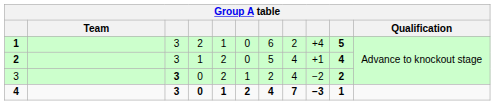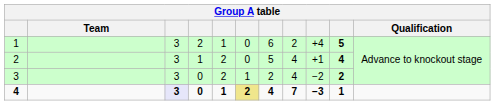row 3 | column 1: bold -> normal
row 4 | column 1: bold -> normal
row 5 | column 3: bold -> normal
row 6 | column 3: no background -> lavender background
row 6 | column 6: no background -> khaki background
